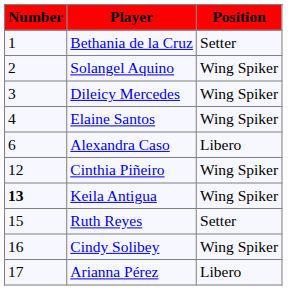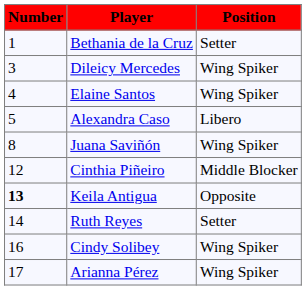- row: 2 | Solangel Aquino | Wing Spiker
Alexandra Caso | Number: 6 -> 5
+ row: 8 | Juana Saviñón | Wing Spiker
Cinthia Piñeiro | Position: Wing Spiker -> Middle Blocker
Keila Antigua | Position: Wing Spiker -> Opposite
Ruth Reyes | Number: 15 -> 14
Arianna Pérez | Position: Libero -> Wing Spiker
